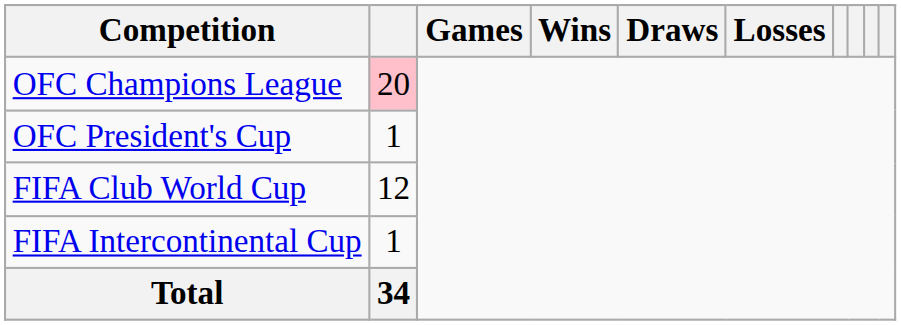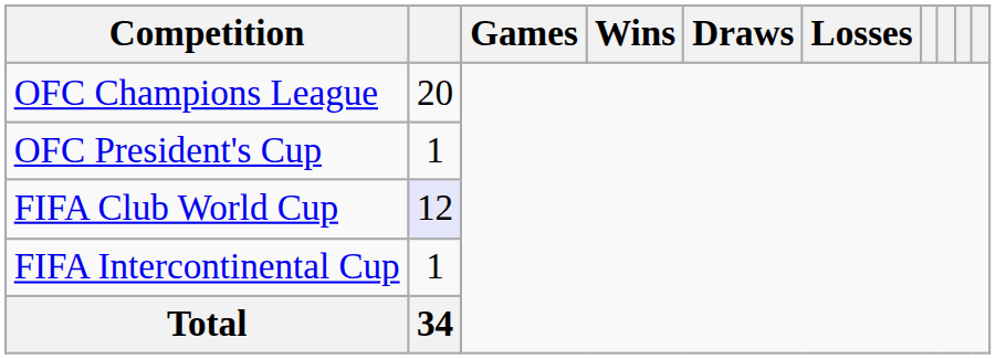OFC Champions League | column 2: pink background -> no background
FIFA Club World Cup | column 2: no background -> lavender background
